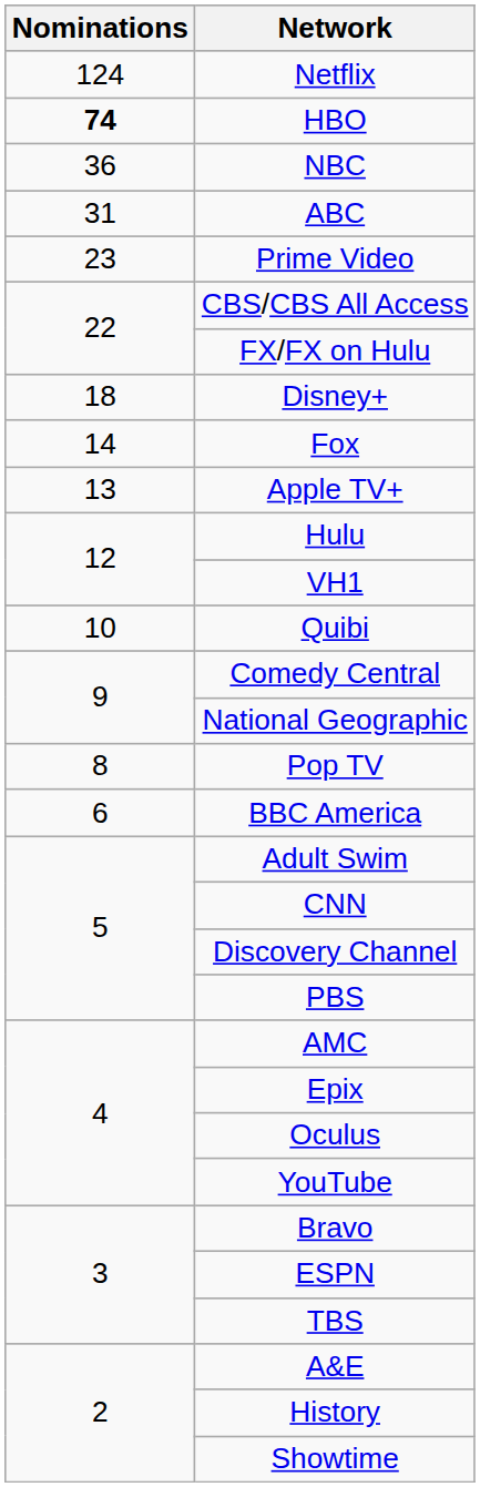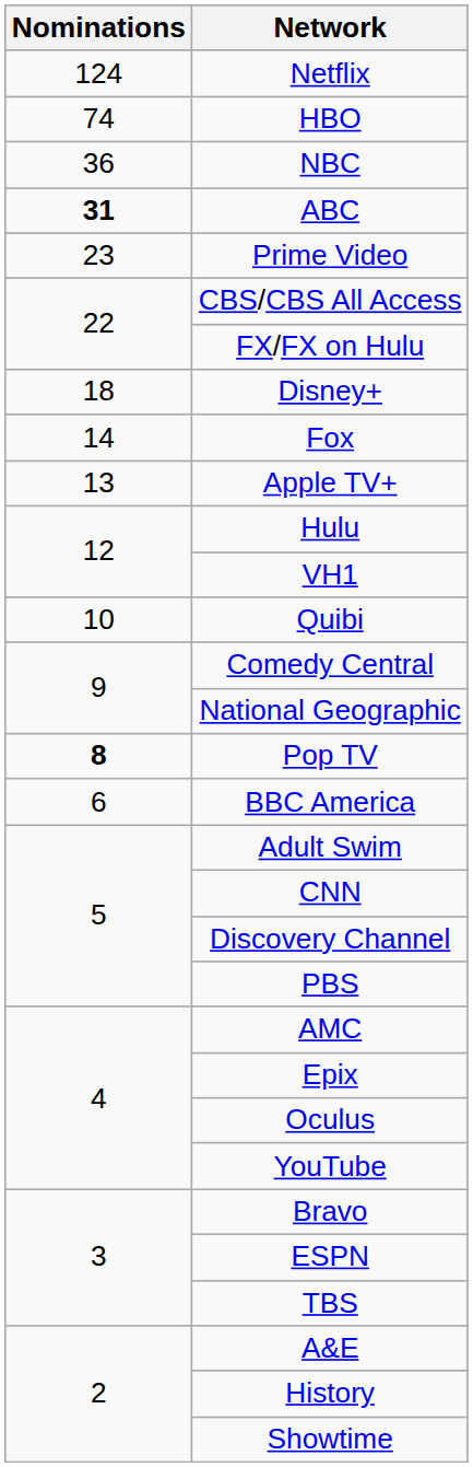HBO | Nominations: bold -> normal
ABC | Nominations: normal -> bold
Pop TV | Nominations: normal -> bold
